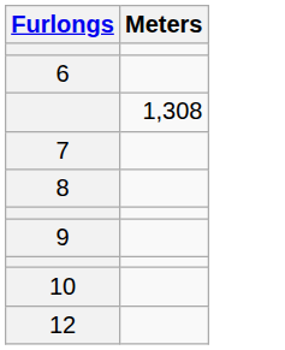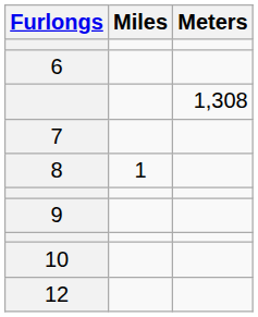+ column: Miles | 1
